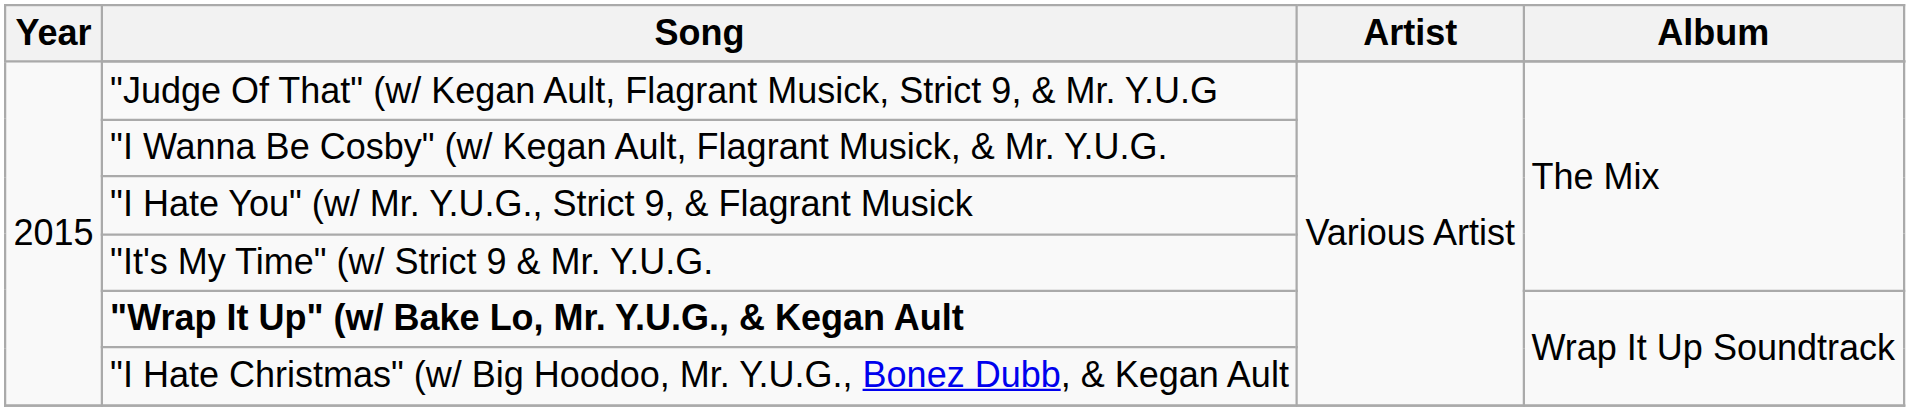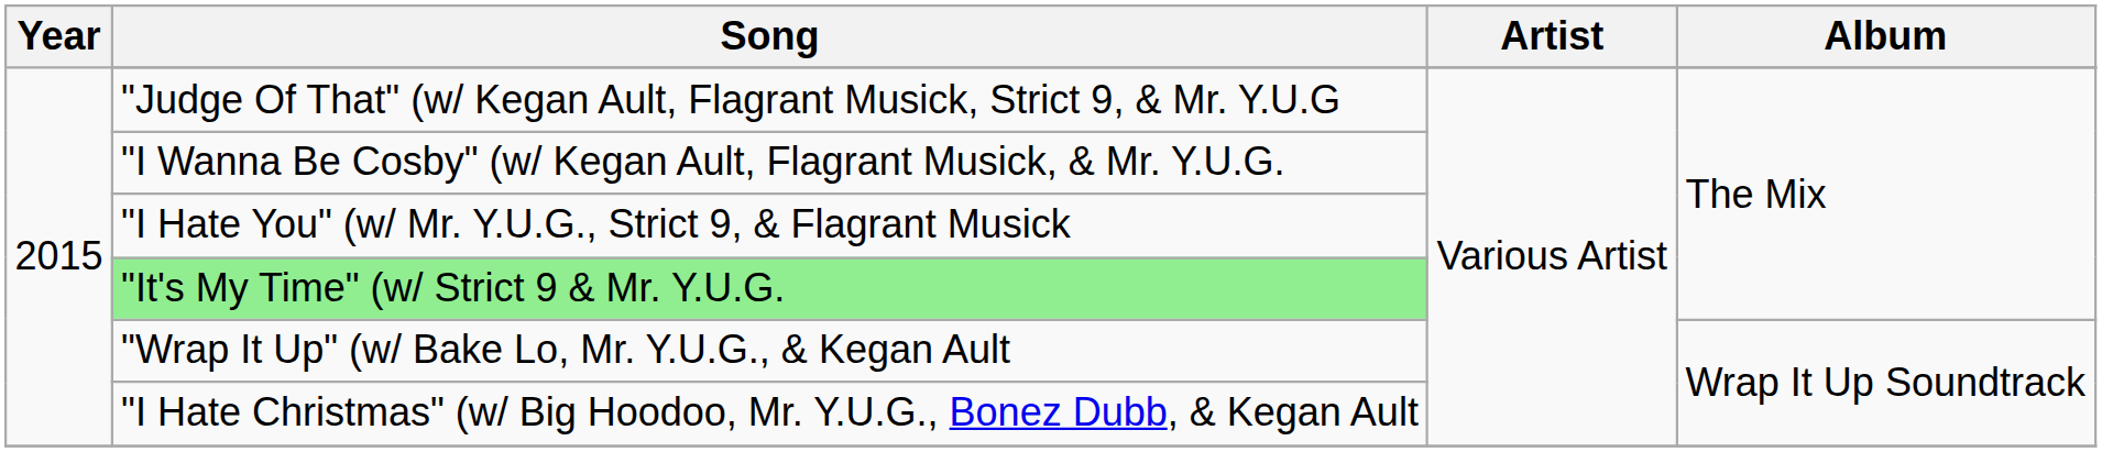"It's My Time" (w/ Strict 9 & Mr. Y.U.G. | Song: no background -> lightgreen background
"Wrap It Up" (w/ Bake Lo, Mr. Y.U.G., & Kegan Ault | Song: bold -> normal
